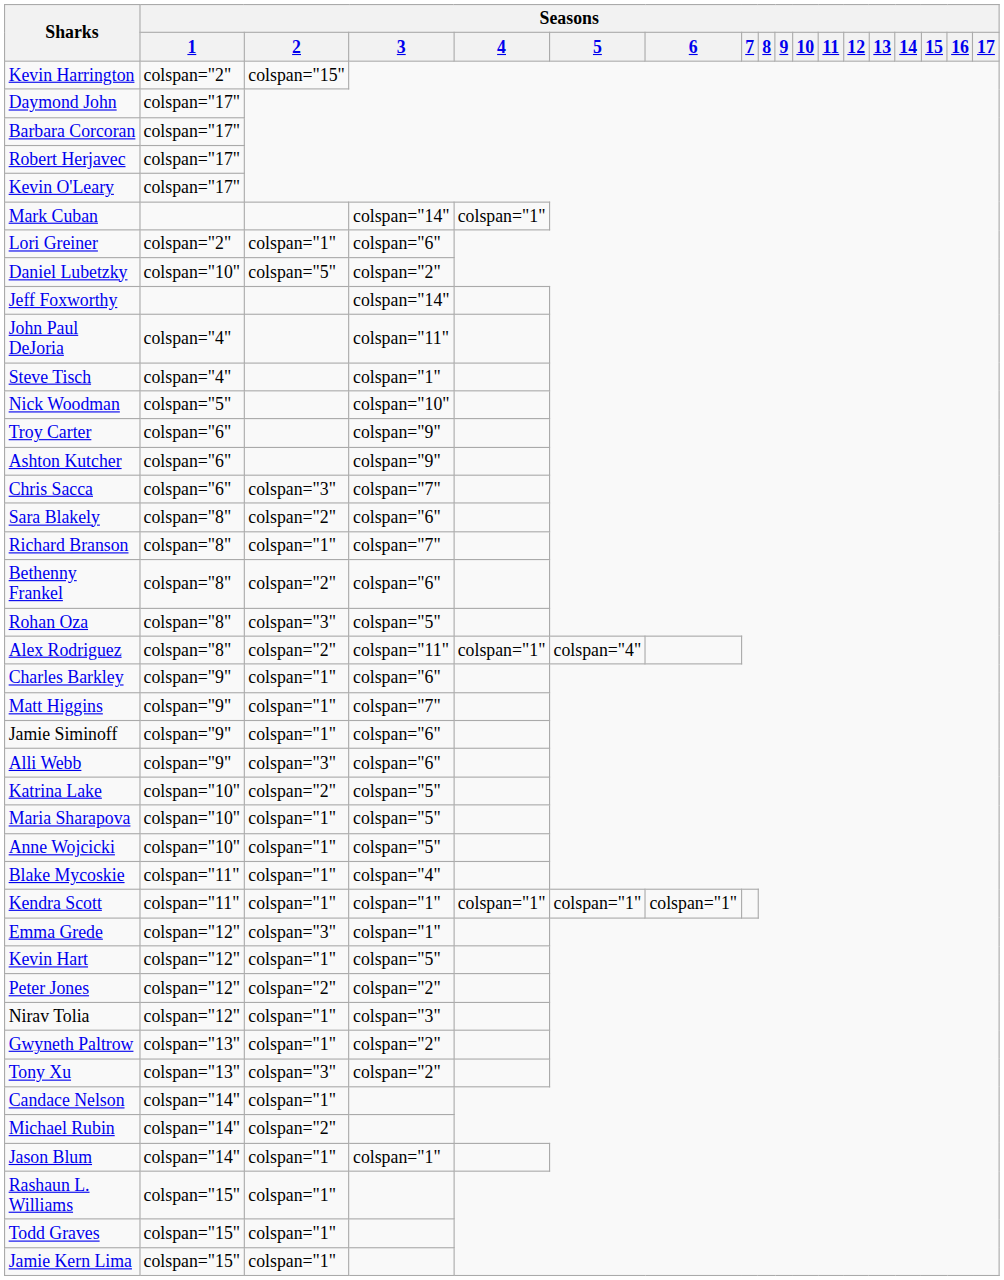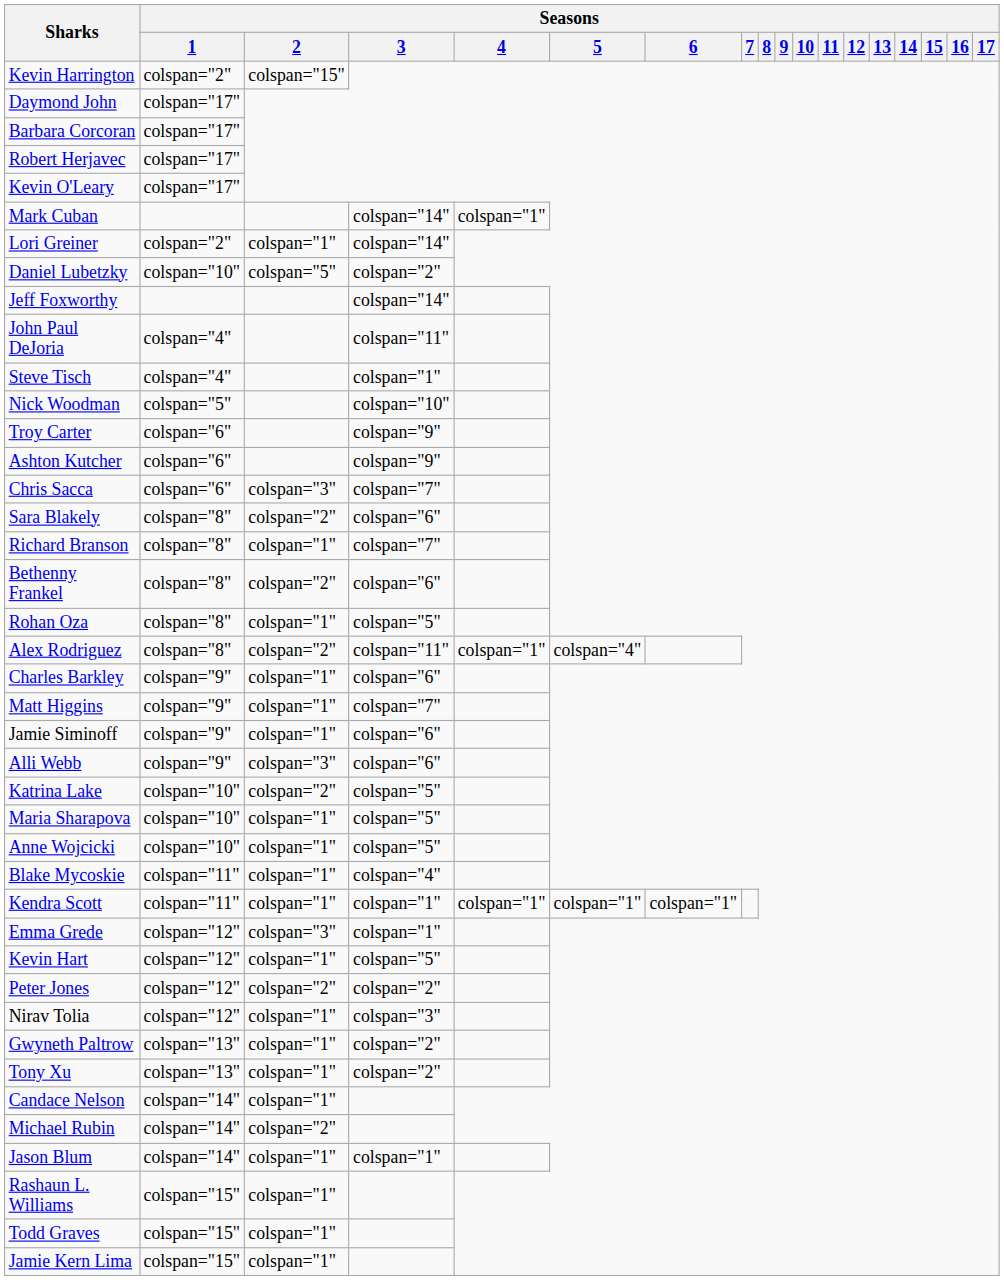Lori Greiner | Seasons / 3: colspan="6" -> colspan="14"
Rohan Oza | Seasons / 2: colspan="3" -> colspan="1"
Tony Xu | Seasons / 2: colspan="3" -> colspan="1"
